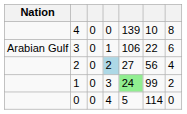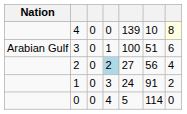row 2 | column 7: no background -> lightyellow background
row 3 | column 5: 106 -> 100
row 3 | column 6: 22 -> 51
row 5 | column 5: lightgreen background -> no background
row 5 | column 6: 99 -> 91
